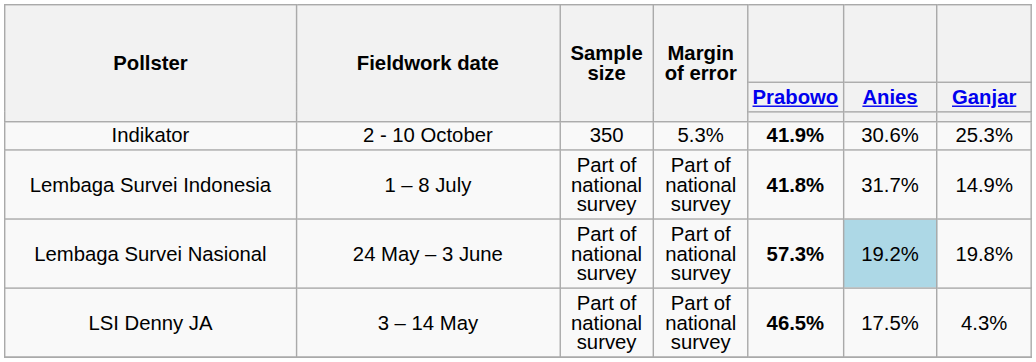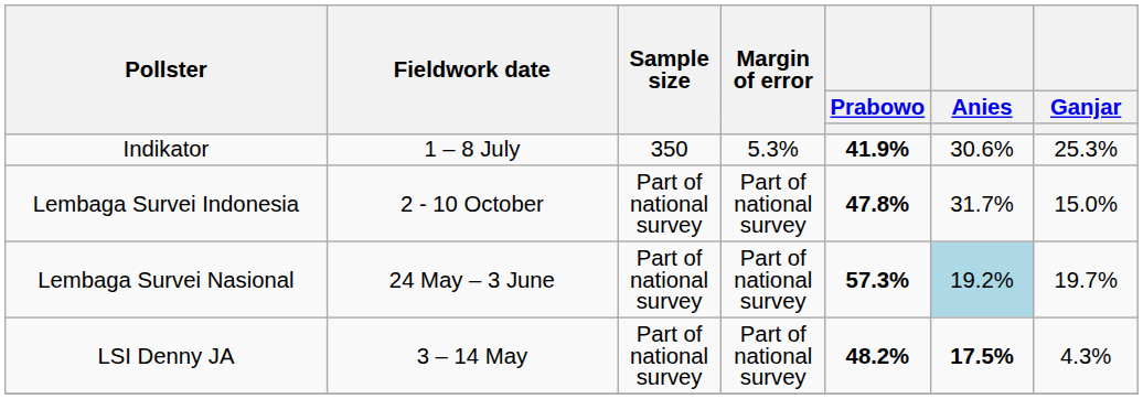Indikator | Fieldwork date: 2 - 10 October -> 1 – 8 July
Lembaga Survei Indonesia | Fieldwork date: 1 – 8 July -> 2 - 10 October
Lembaga Survei Indonesia | Prabowo: 41.8% -> 47.8%
Lembaga Survei Indonesia | Ganjar: 14.9% -> 15.0%
Lembaga Survei Nasional | Ganjar: 19.8% -> 19.7%
LSI Denny JA | Prabowo: 46.5% -> 48.2%
LSI Denny JA | Anies: normal -> bold
